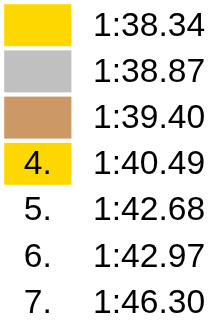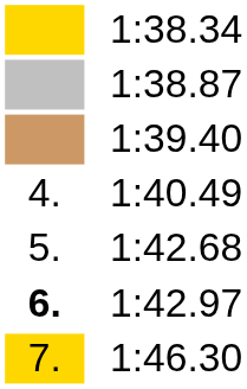1:40.49 | column 1: gold background -> no background
1:42.97 | column 1: normal -> bold
1:46.30 | column 1: no background -> gold background
